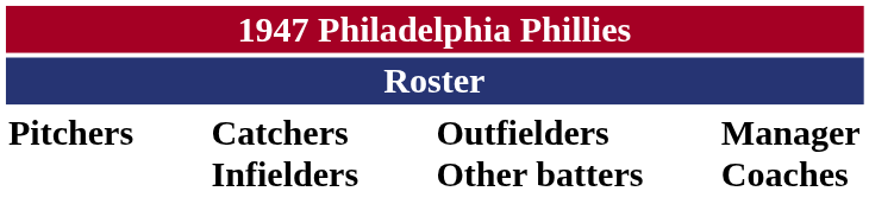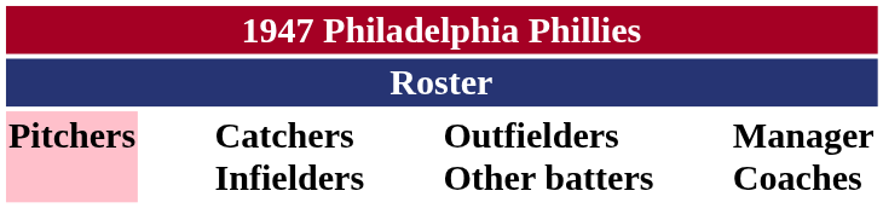Pitchers | column 1: no background -> pink background
